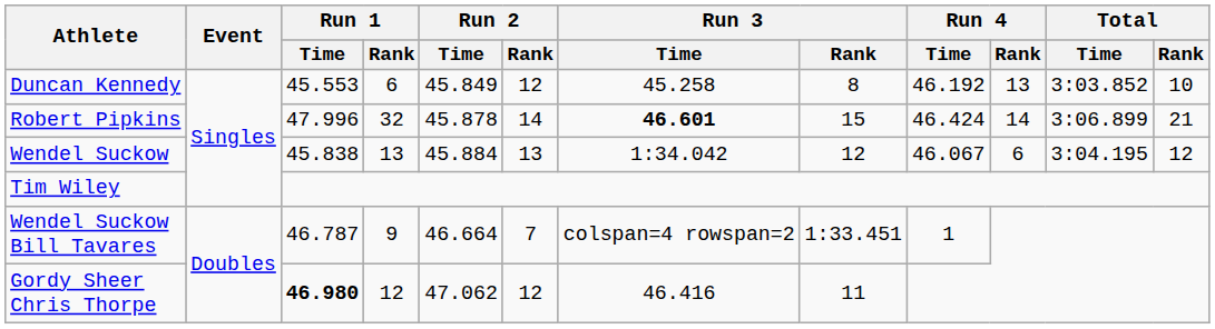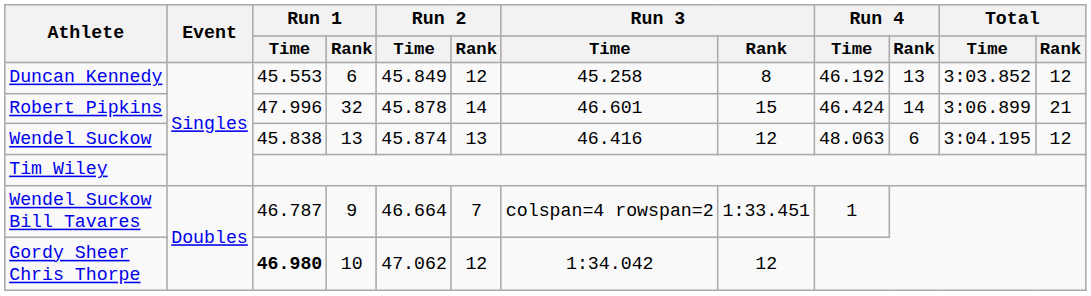Duncan Kennedy | Total / Rank: 10 -> 12
Robert Pipkins | Run 3 / Time: bold -> normal
Wendel Suckow | Run 2 / Time: 45.884 -> 45.874
Wendel Suckow | Run 3 / Time: 1:34.042 -> 46.416
Wendel Suckow | Run 4 / Time: 46.067 -> 48.063
Gordy Sheer Chris Thorpe | Run 1 / Rank: 12 -> 10
Gordy Sheer Chris Thorpe | Run 3 / Time: 46.416 -> 1:34.042
Gordy Sheer Chris Thorpe | Run 3 / Rank: 11 -> 12
